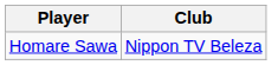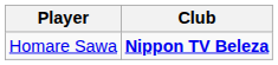Homare Sawa | Club: normal -> bold
